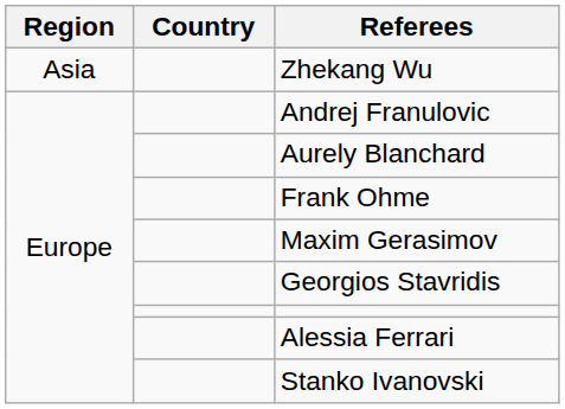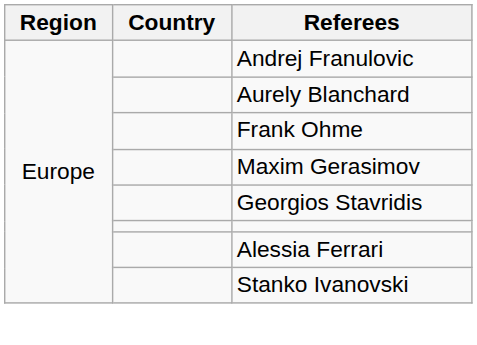- row: Asia | Zhekang Wu
